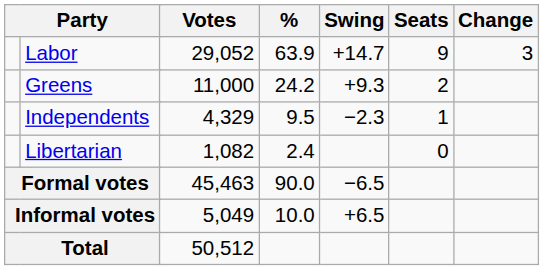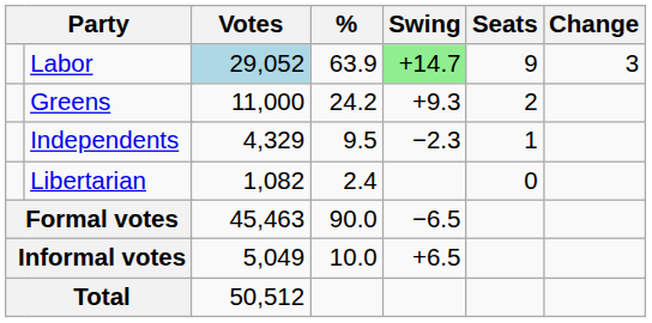Labor | Votes: no background -> lightblue background
Labor | Swing: no background -> lightgreen background
